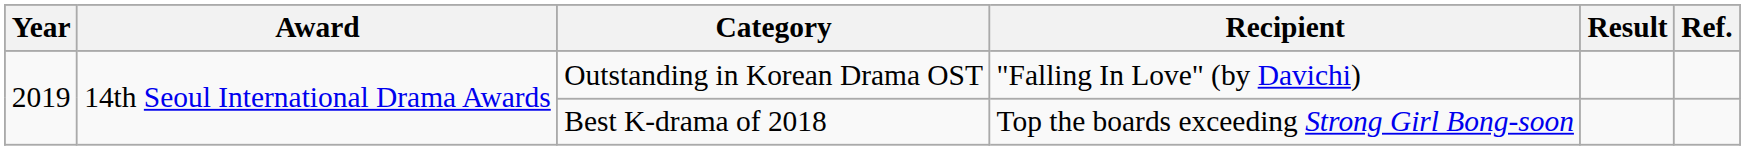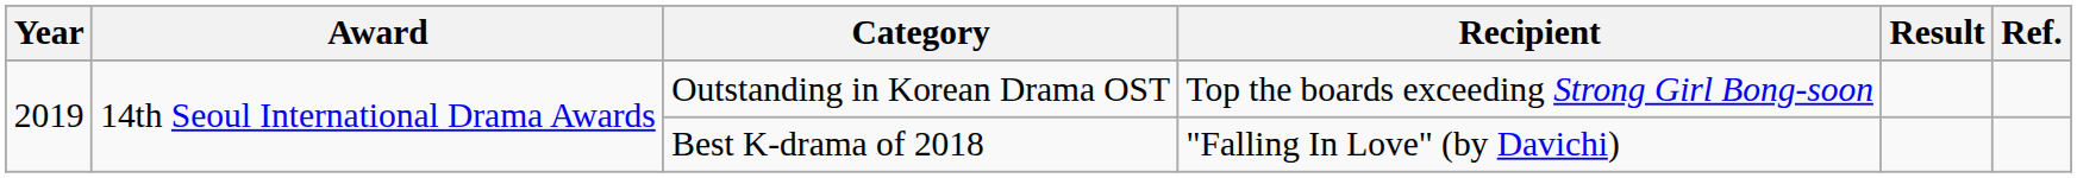Outstanding in Korean Drama OST | Recipient: "Falling In Love" (by Davichi) -> Top the boards exceeding Strong Girl Bong-soon
Best K-drama of 2018 | Recipient: Top the boards exceeding Strong Girl Bong-soon -> "Falling In Love" (by Davichi)
